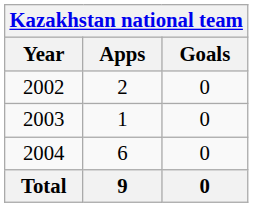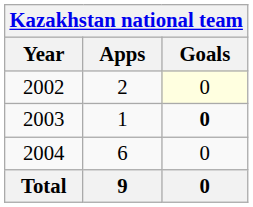2002 | Goals: no background -> lightyellow background
2003 | Goals: normal -> bold
